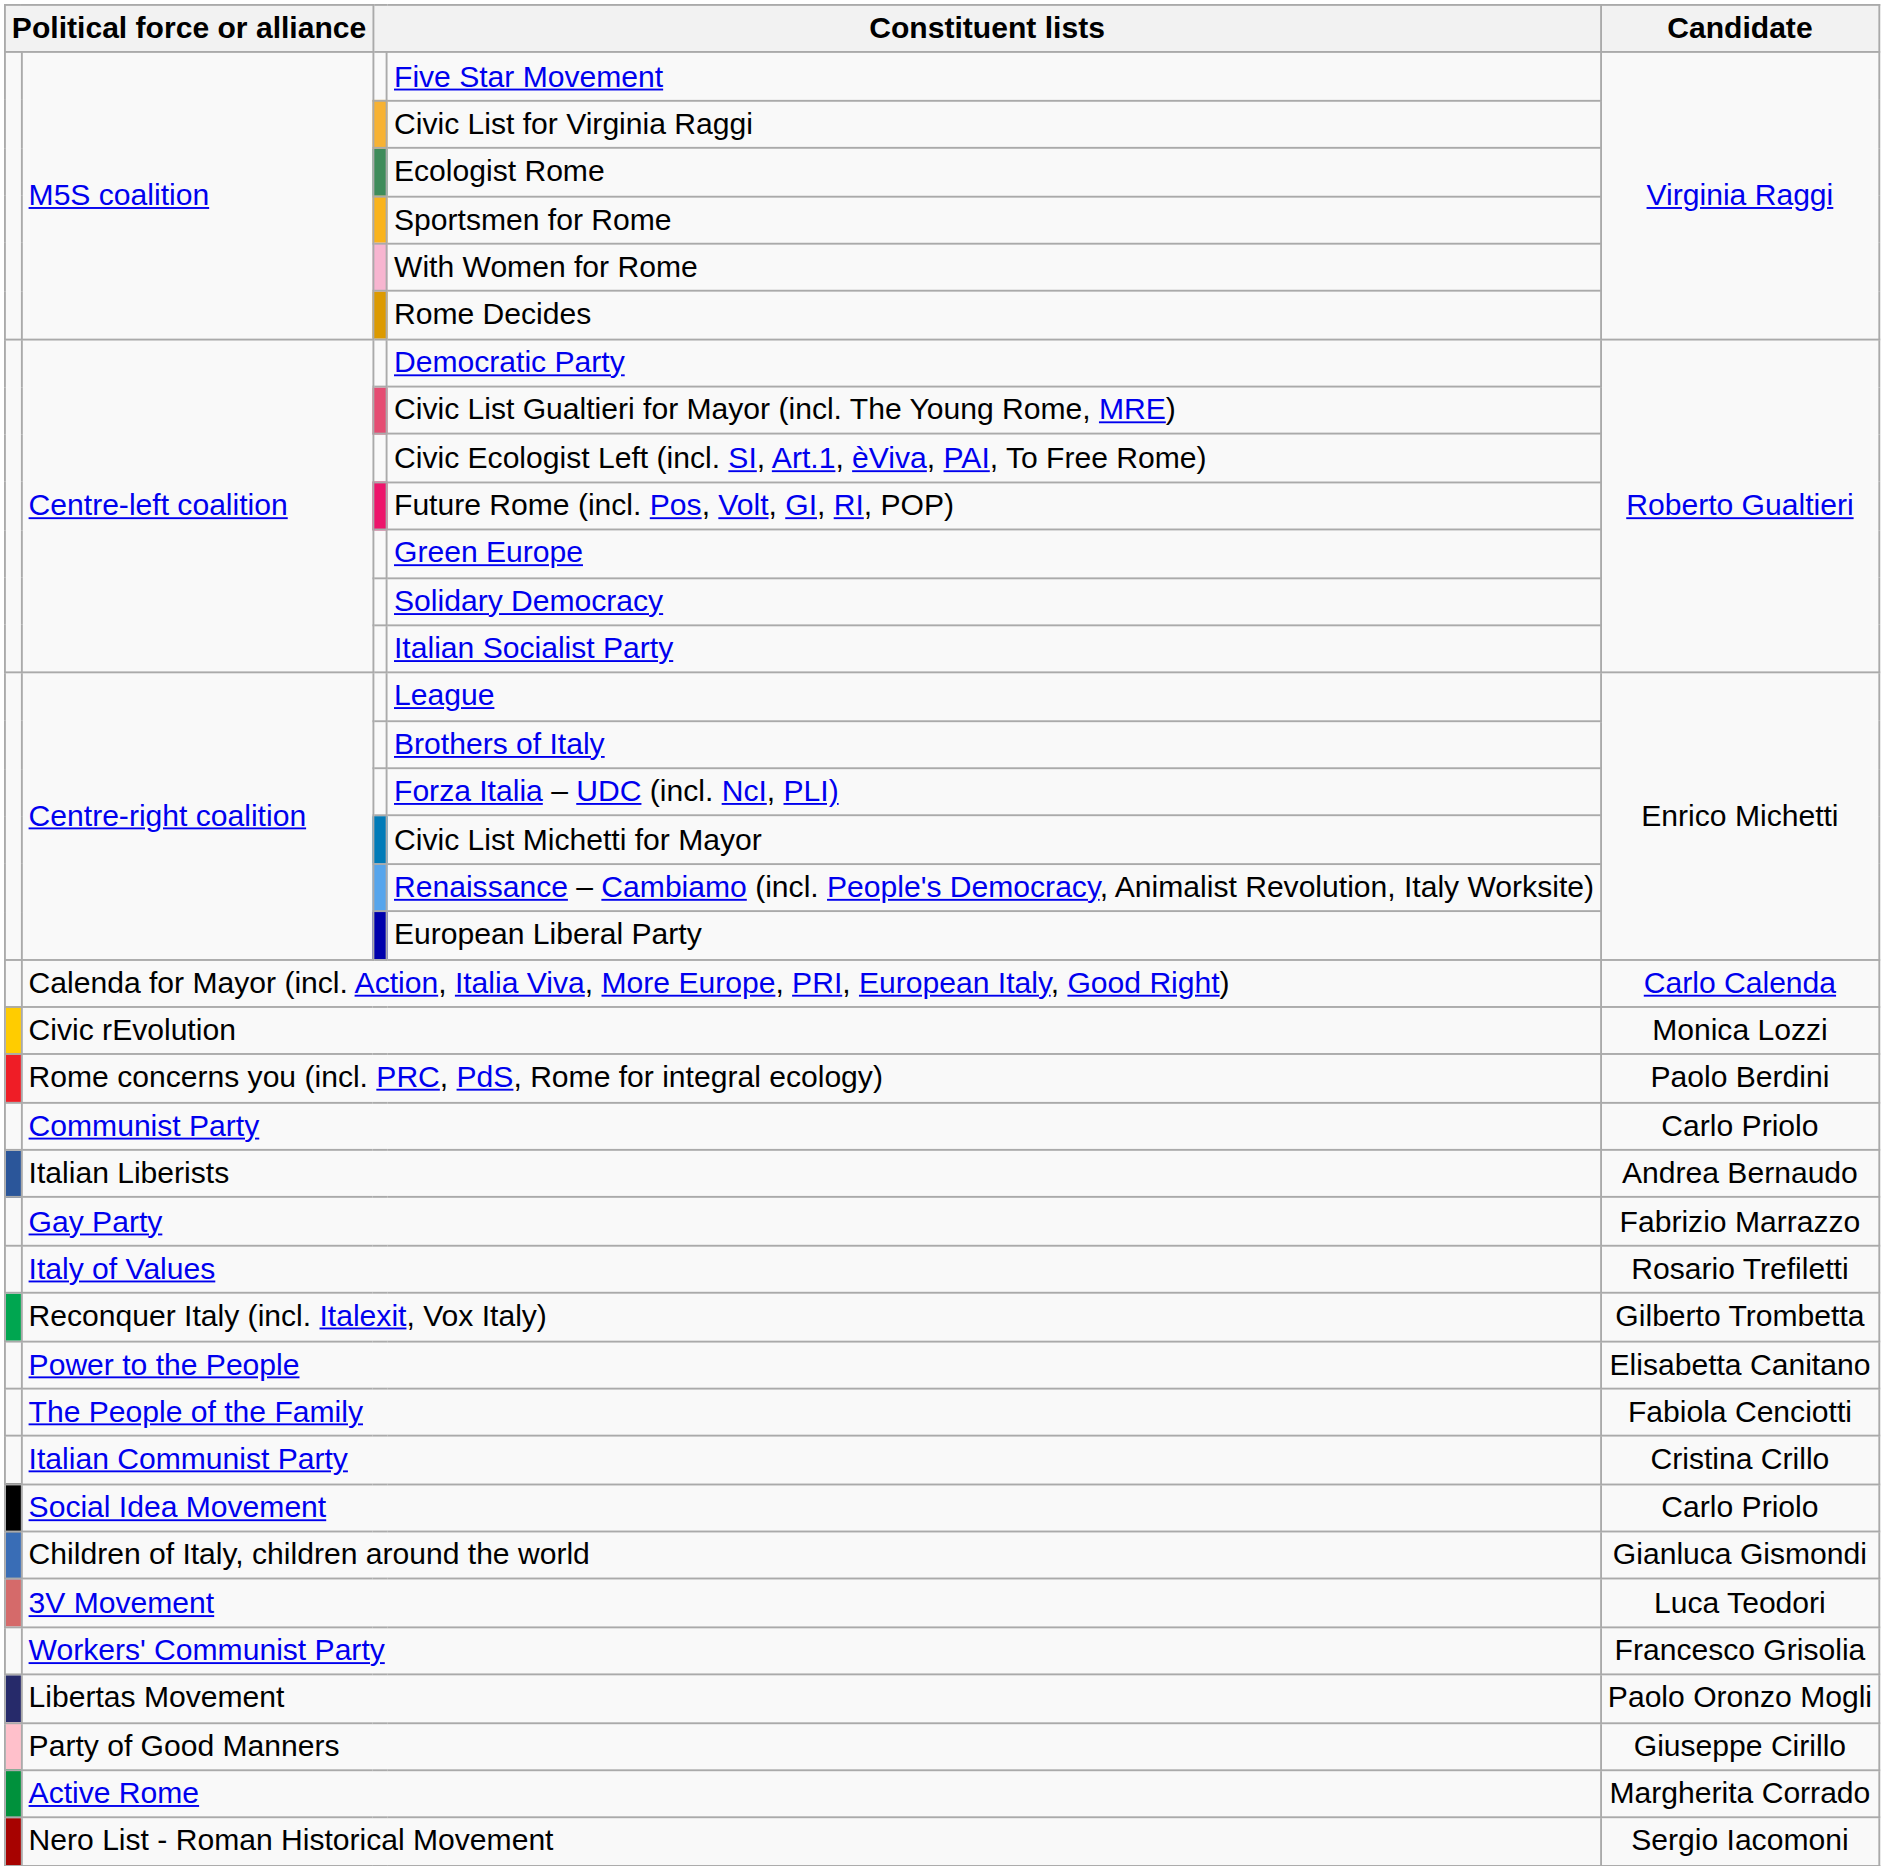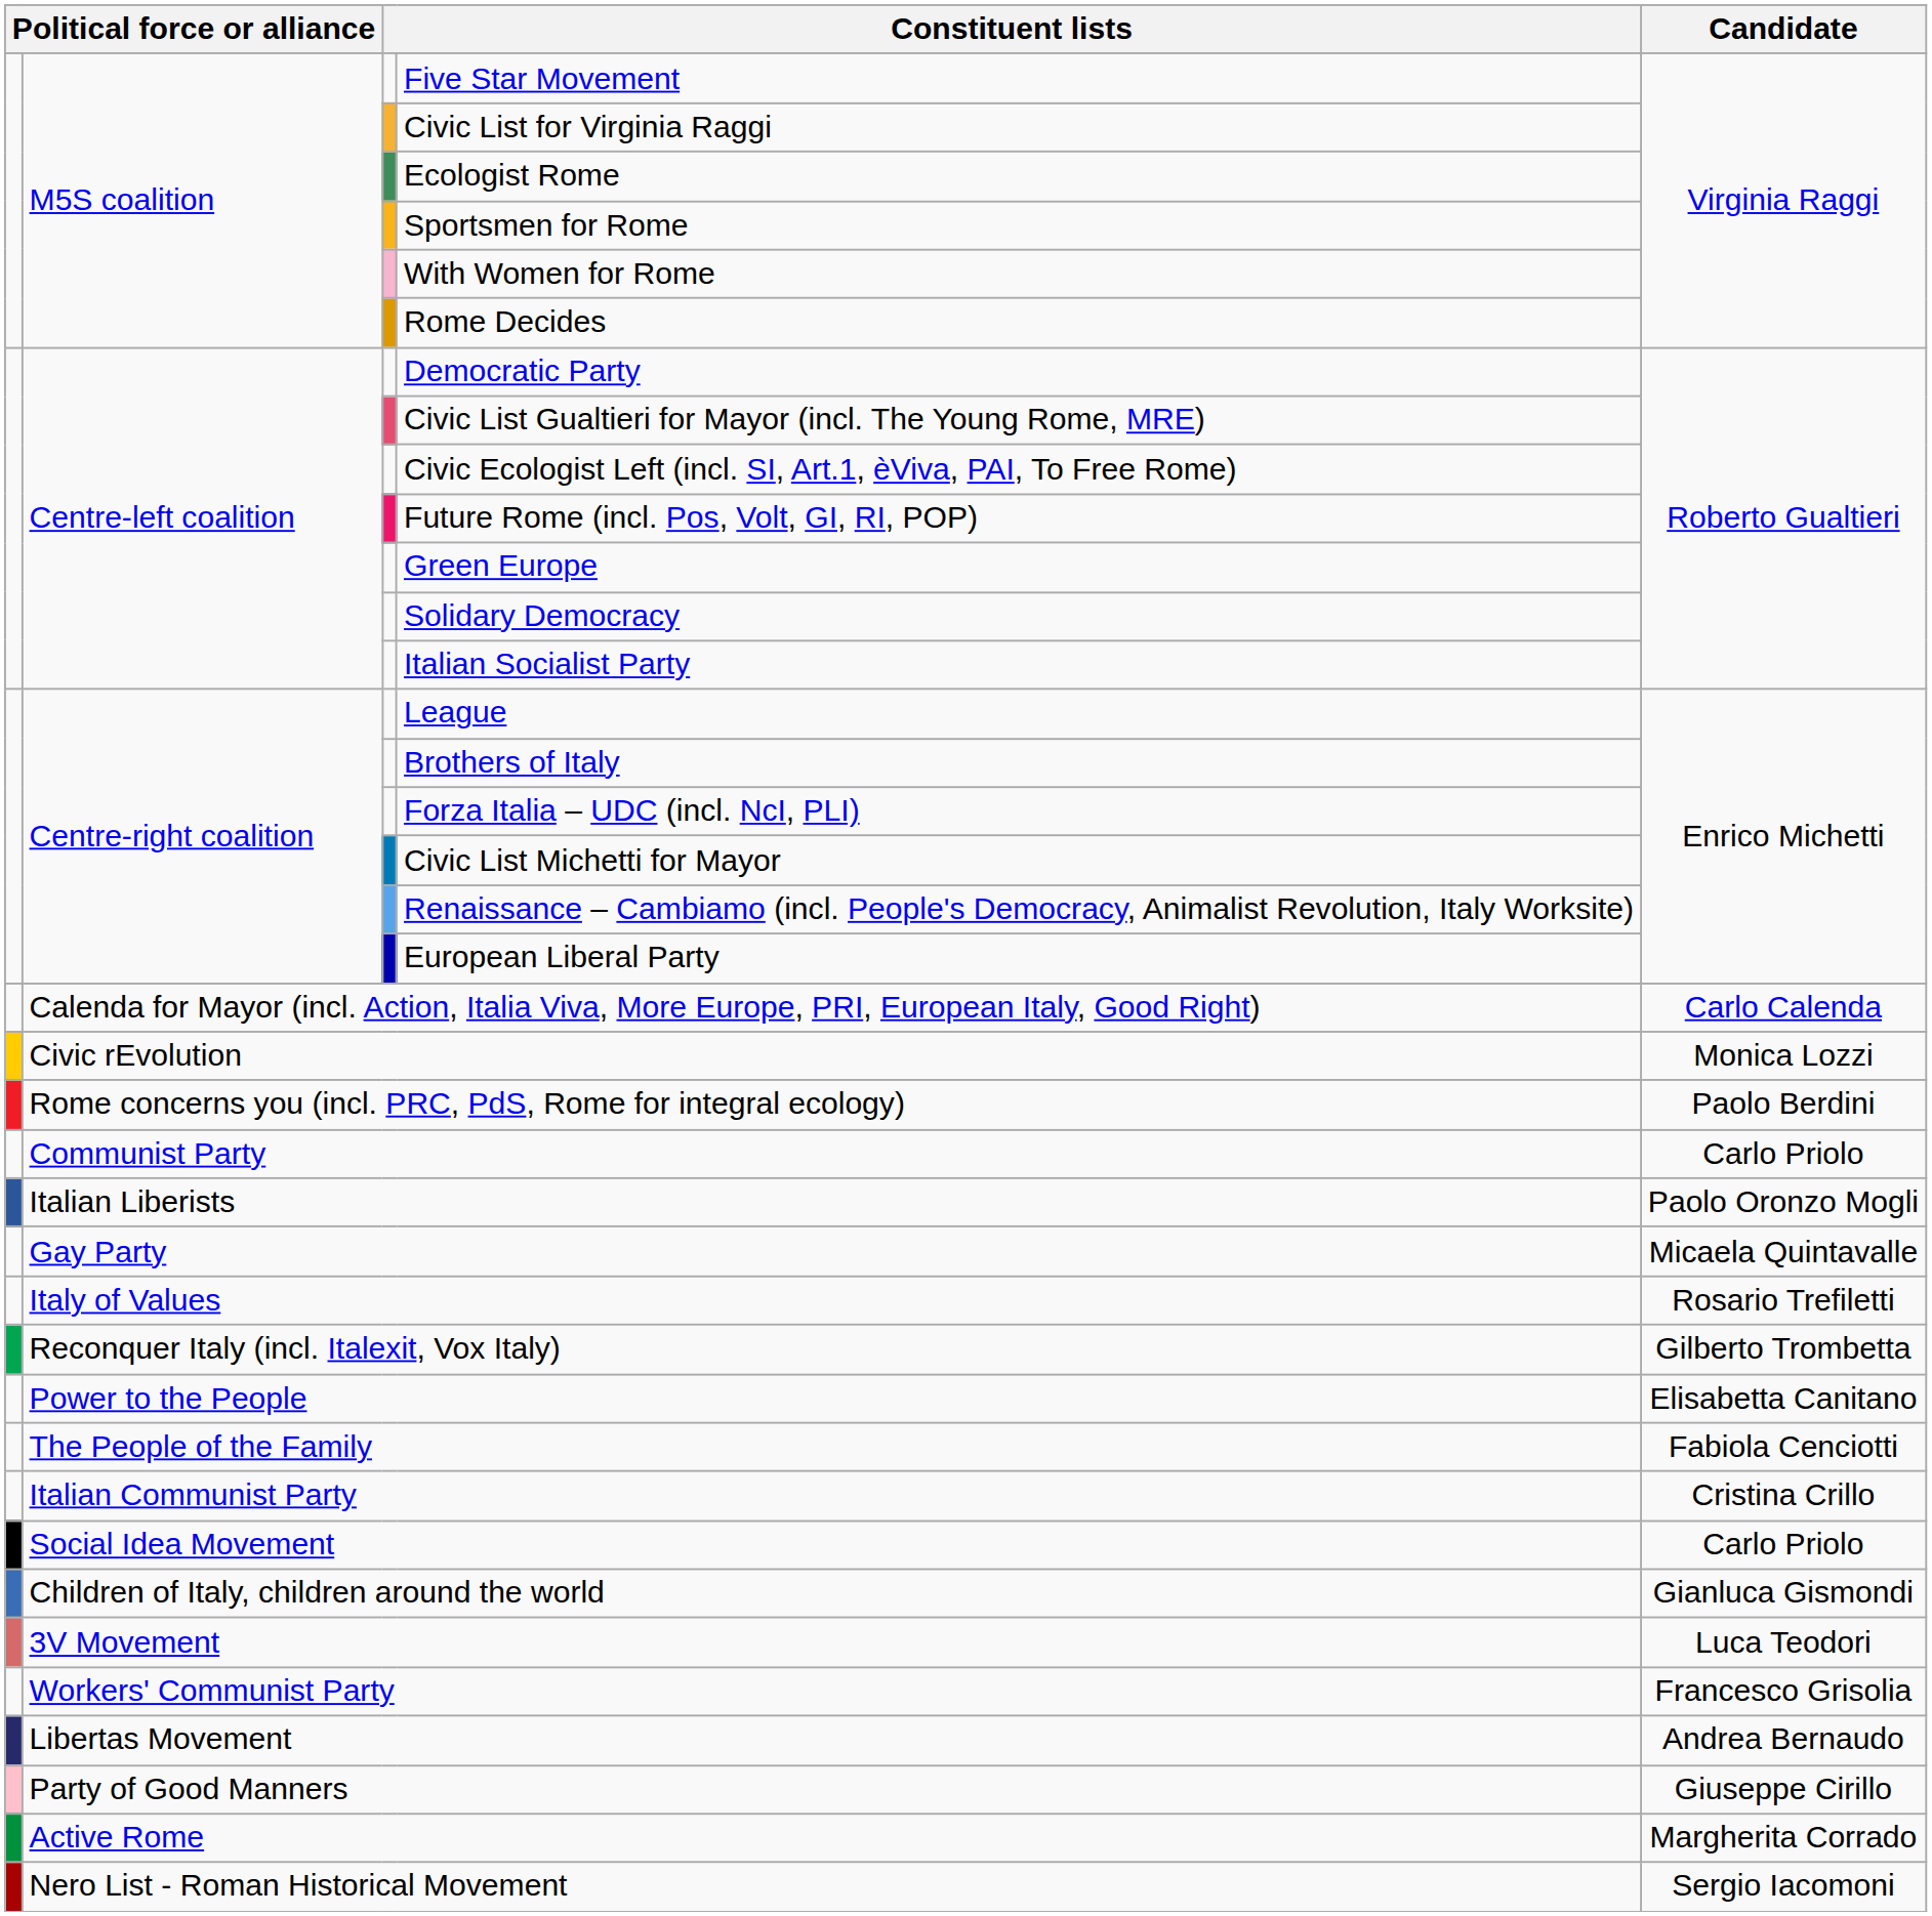Italian Liberists | Candidate: Andrea Bernaudo -> Paolo Oronzo Mogli
Gay Party | Candidate: Fabrizio Marrazzo -> Micaela Quintavalle
Libertas Movement | Candidate: Paolo Oronzo Mogli -> Andrea Bernaudo
